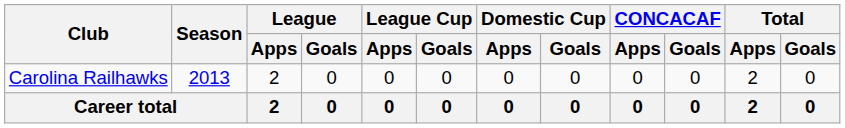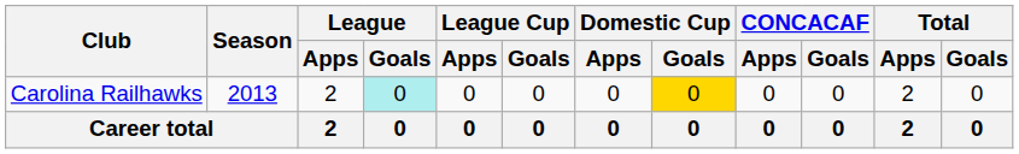Carolina Railhawks | League / Goals: no background -> paleturquoise background
Carolina Railhawks | Domestic Cup / Goals: no background -> gold background
